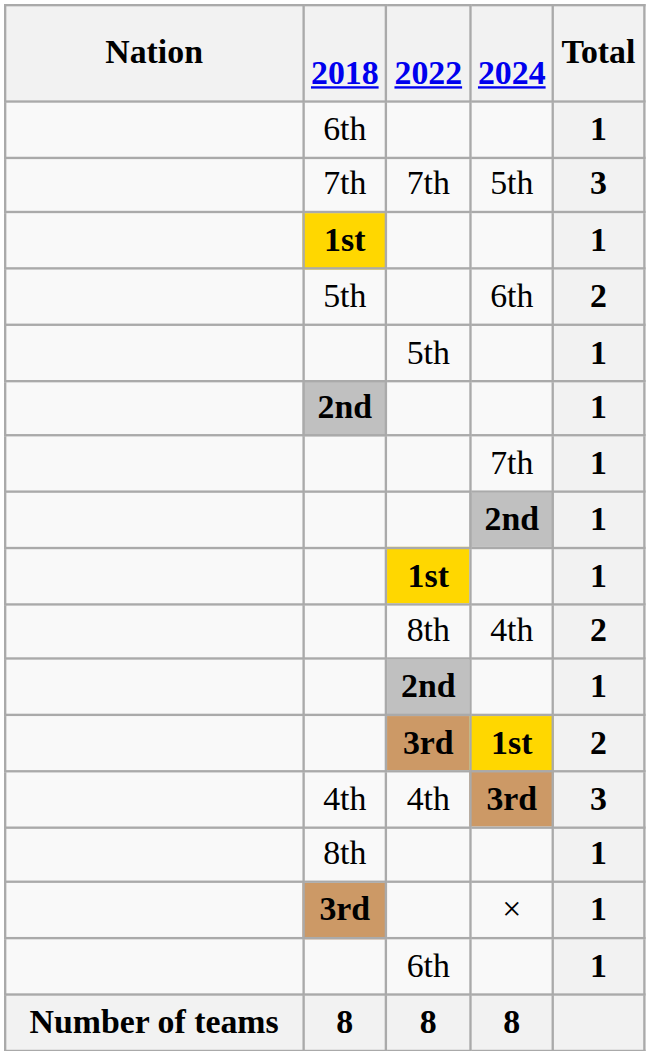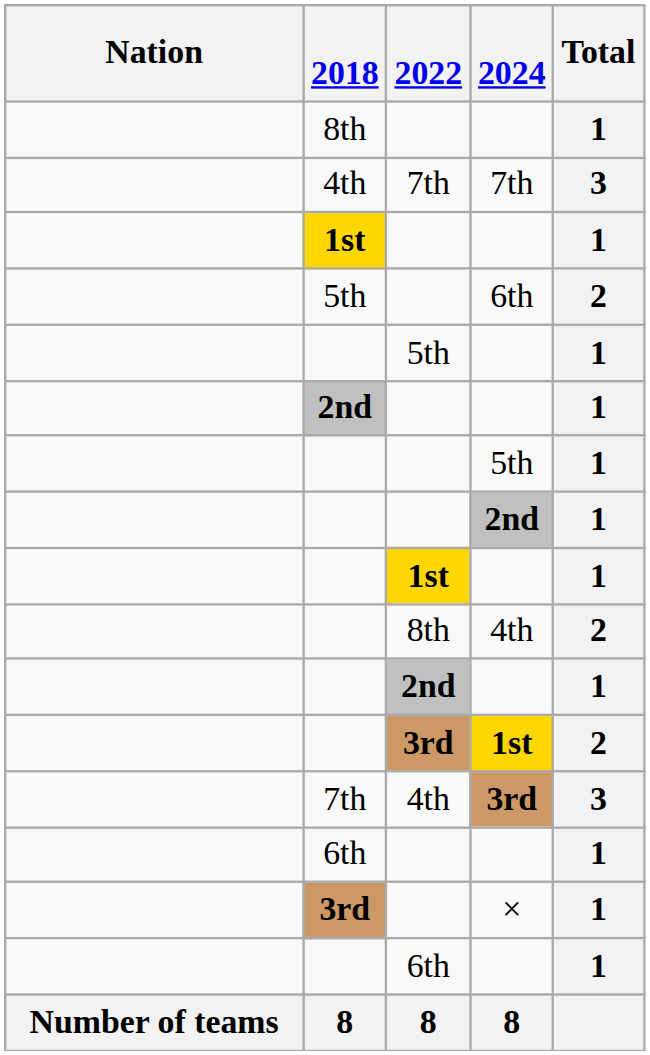row 2 | 2018: 6th -> 8th
row 3 | 2018: 7th -> 4th
row 3 | 2024: 5th -> 7th
row 8 | 2024: 7th -> 5th
row 14 | 2018: 4th -> 7th
row 15 | 2018: 8th -> 6th
